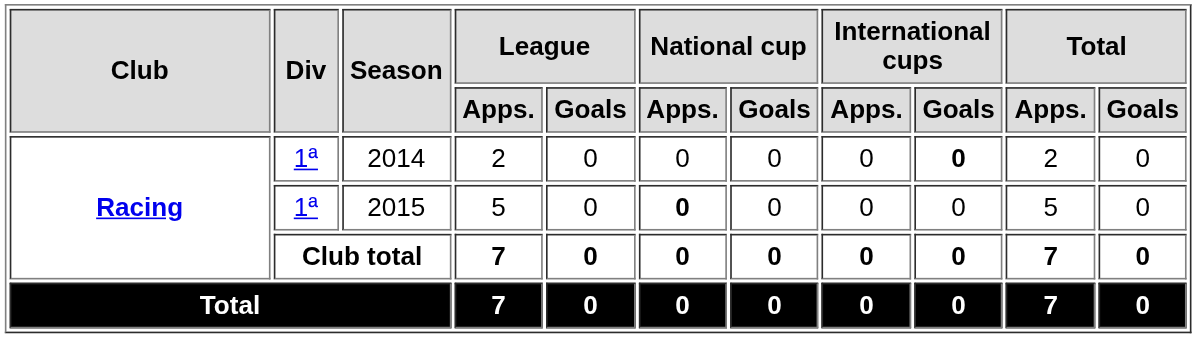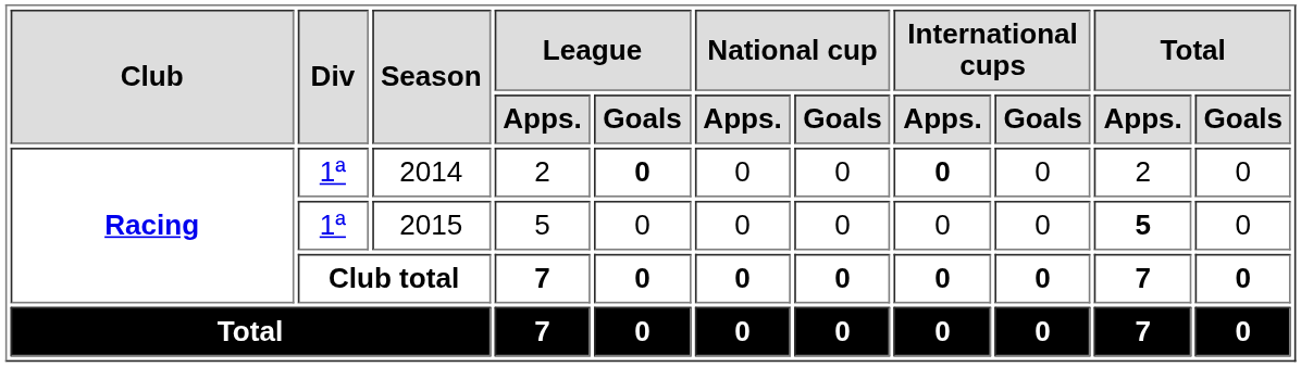2014 | League / Goals: normal -> bold
2014 | International cups / Apps.: normal -> bold
2014 | International cups / Goals: bold -> normal
2015 | National cup / Apps.: bold -> normal
2015 | Total / Apps.: normal -> bold
